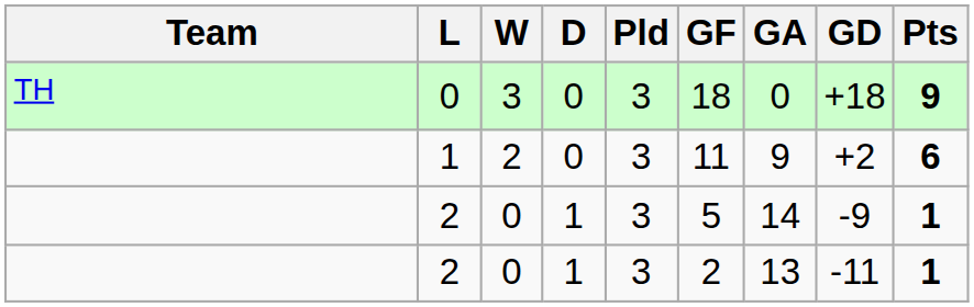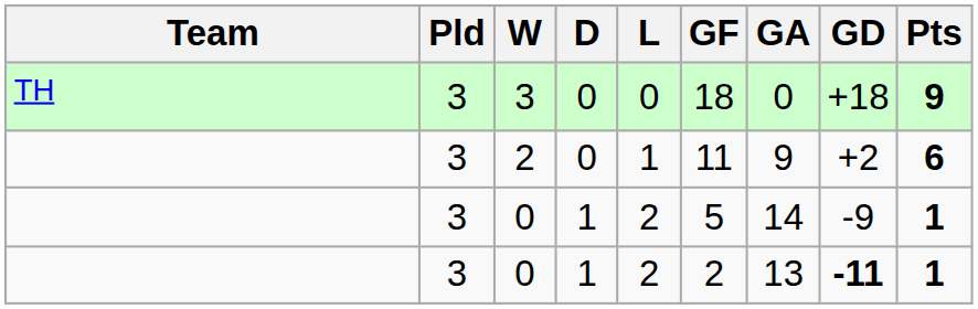columns swapped: Pld <-> L
row 5 | GD: normal -> bold
